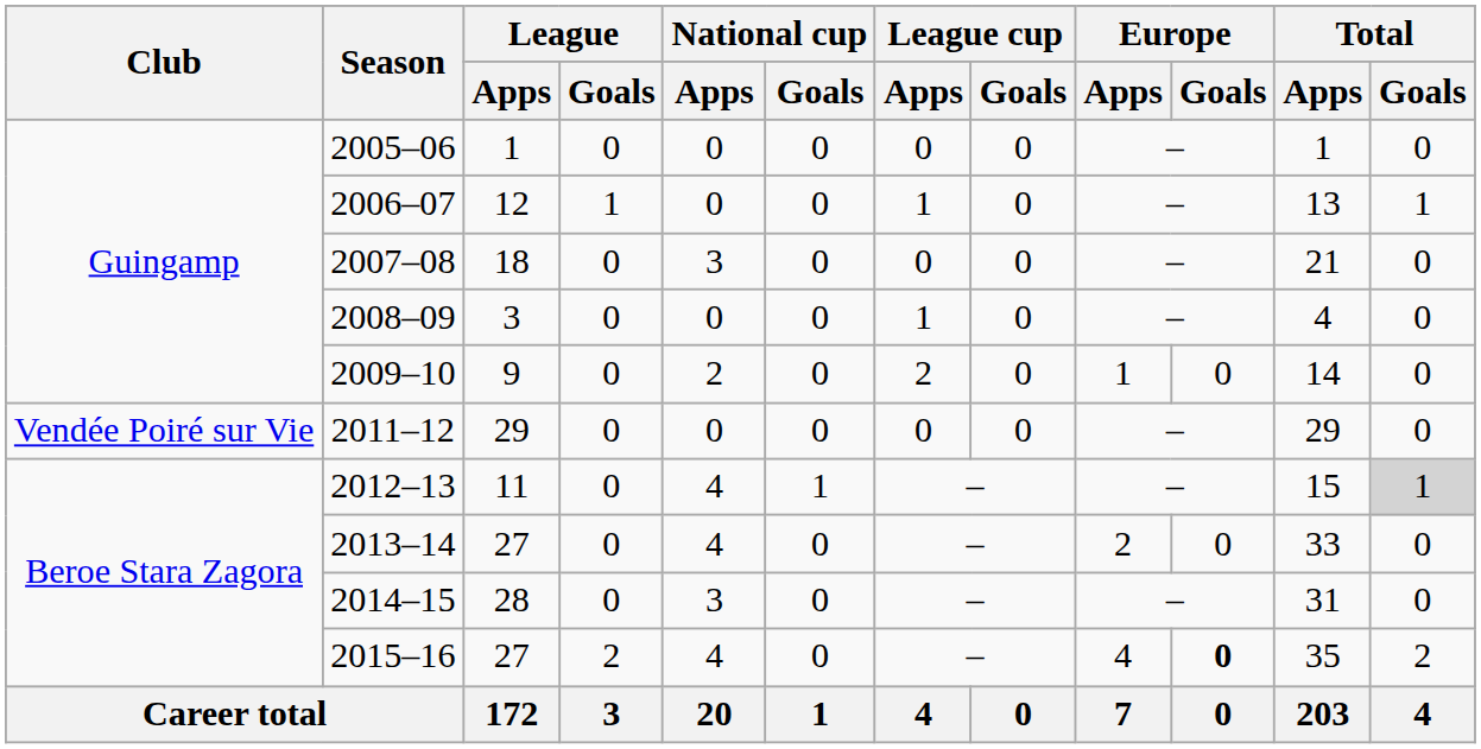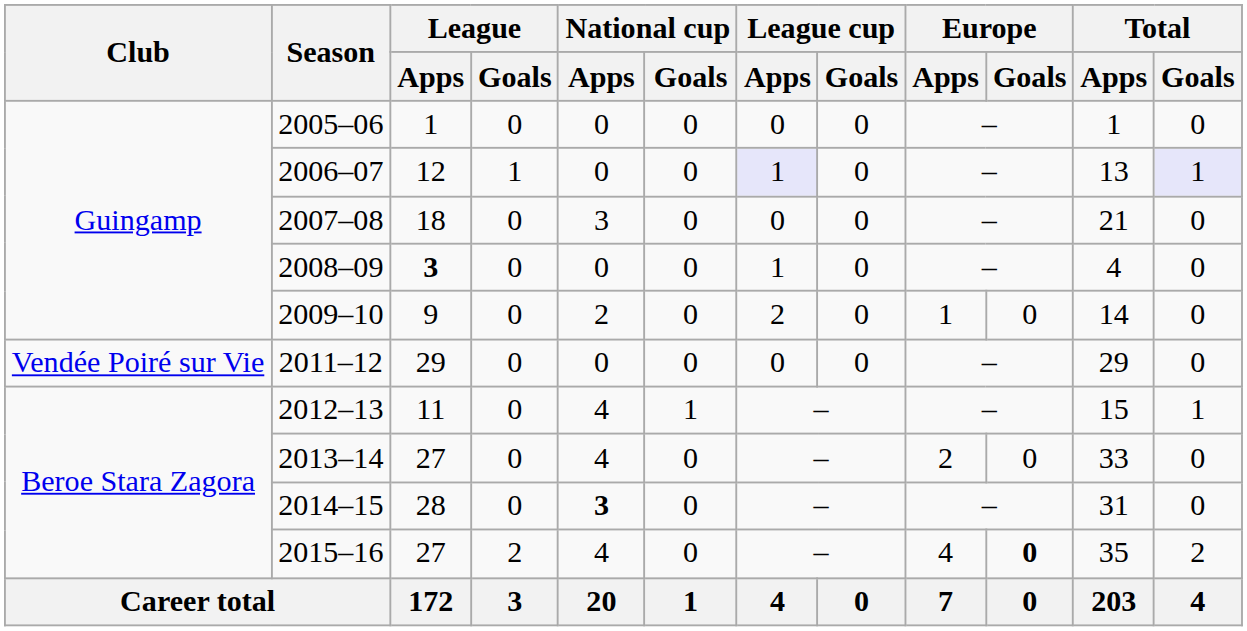2006–07 | League cup / Apps: no background -> lavender background
2006–07 | Total / Goals: no background -> lavender background
2008–09 | League / Apps: normal -> bold
2012–13 | Total / Goals: lightgrey background -> no background
2014–15 | National cup / Apps: normal -> bold
